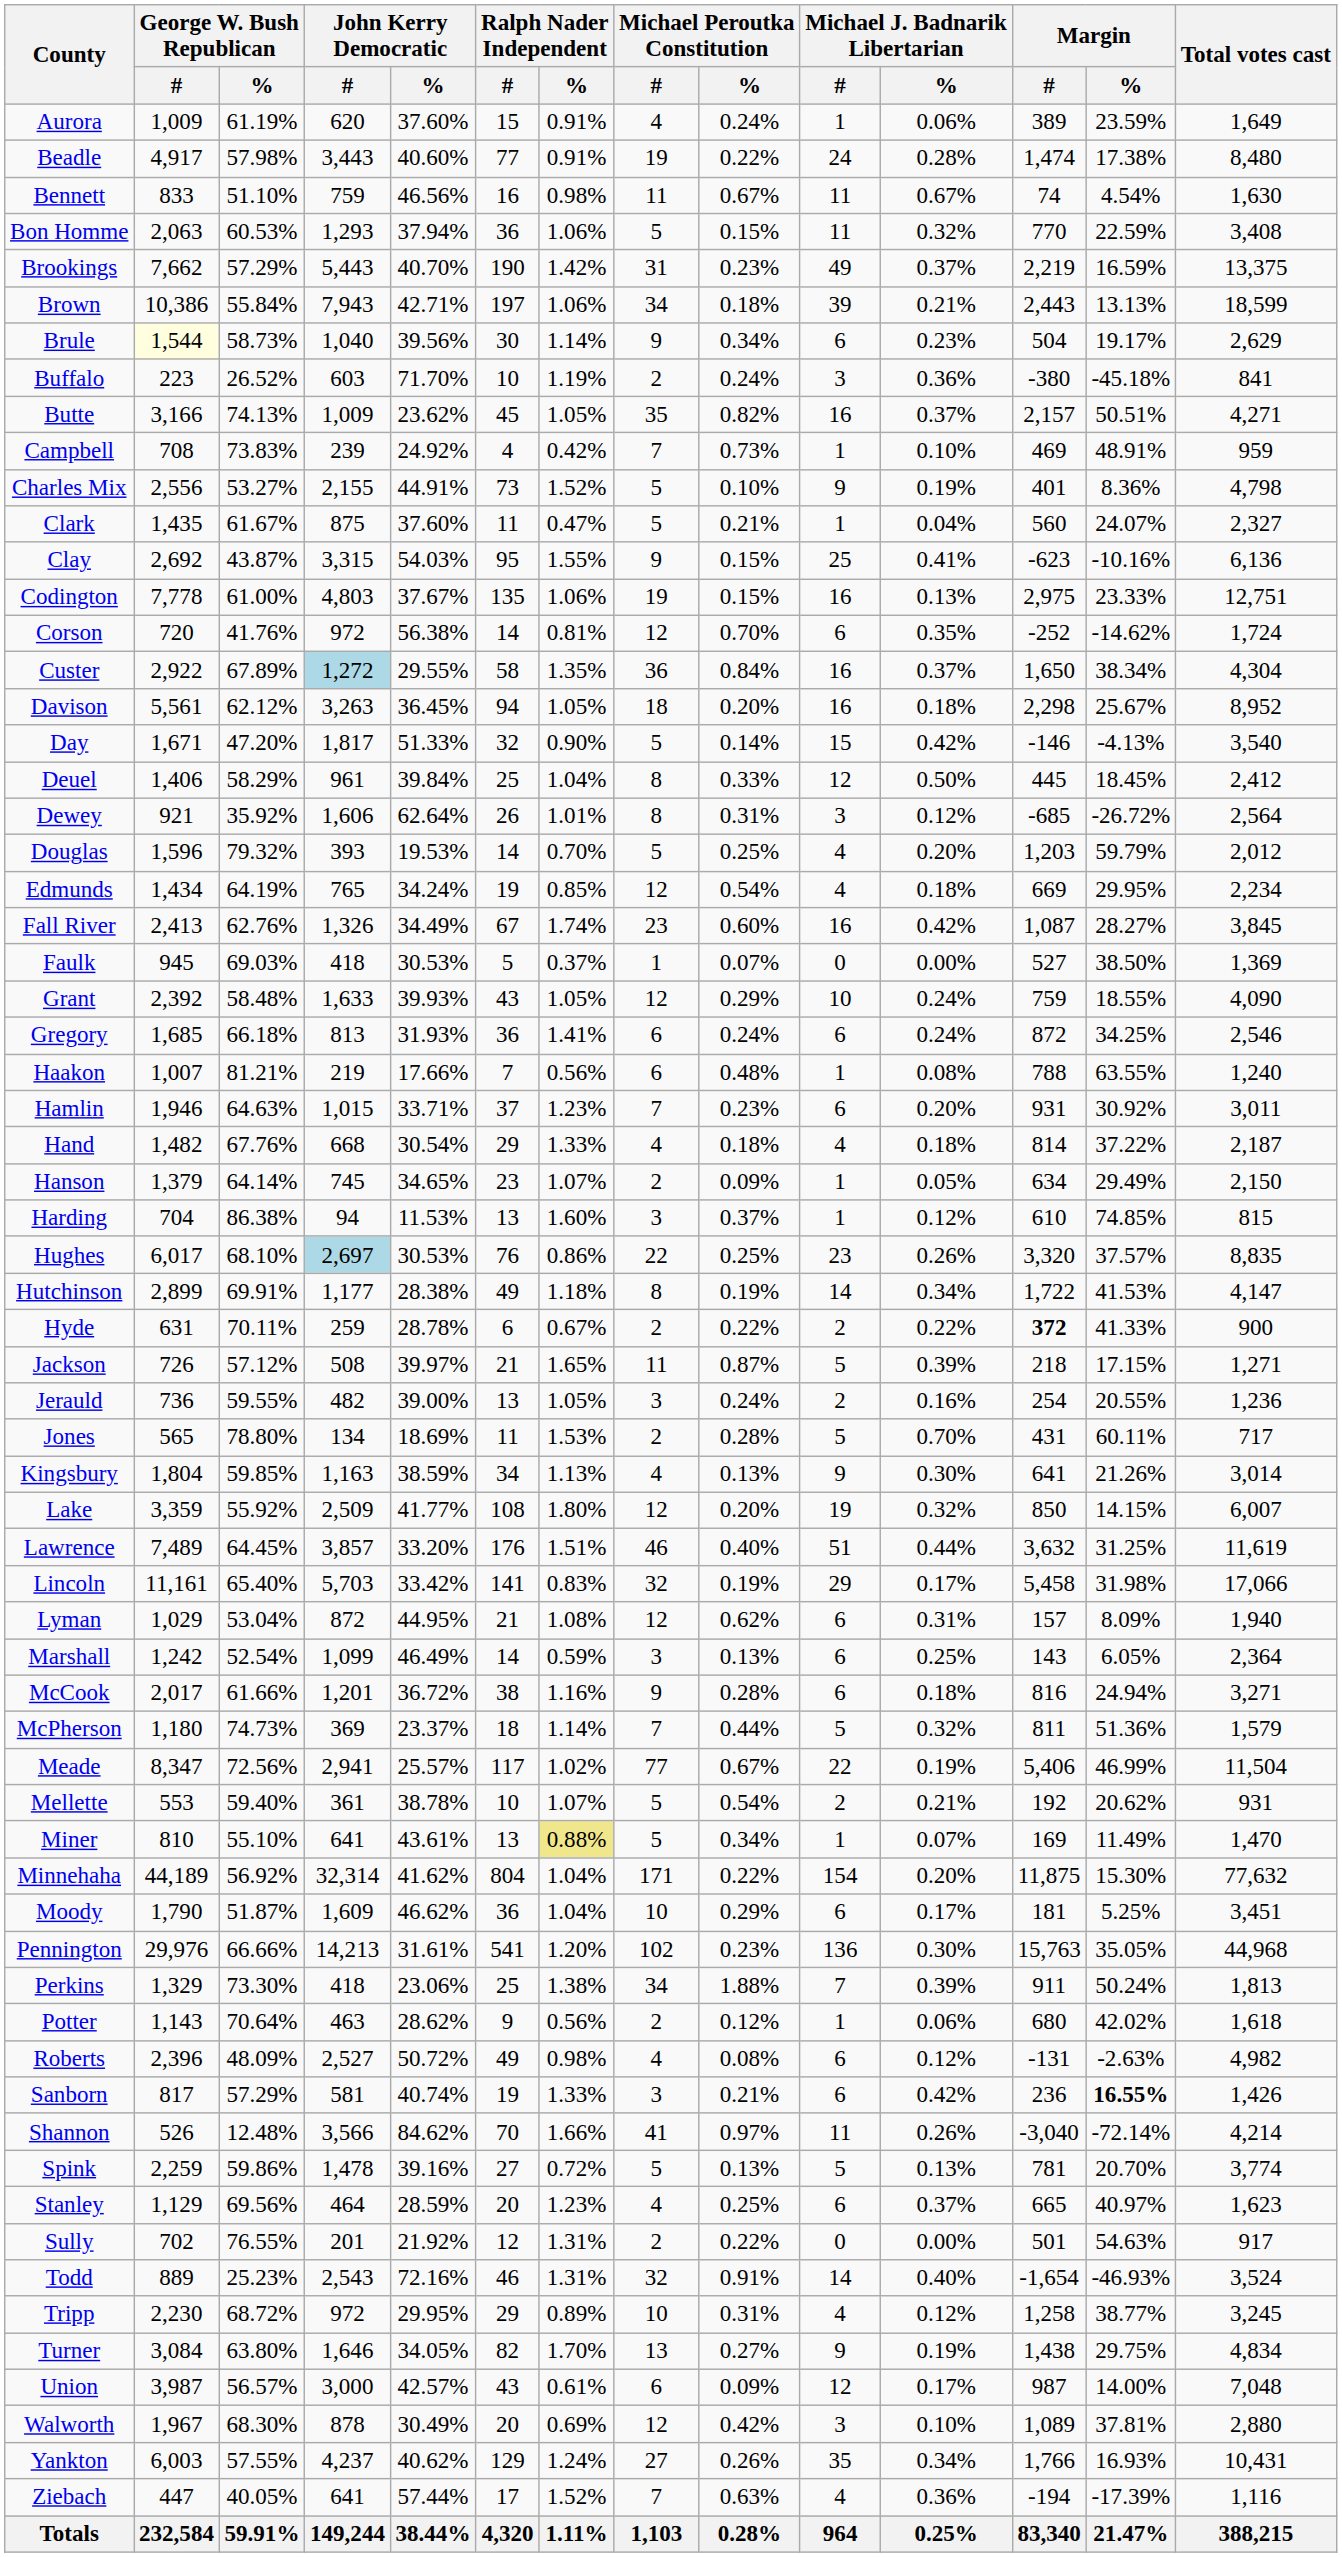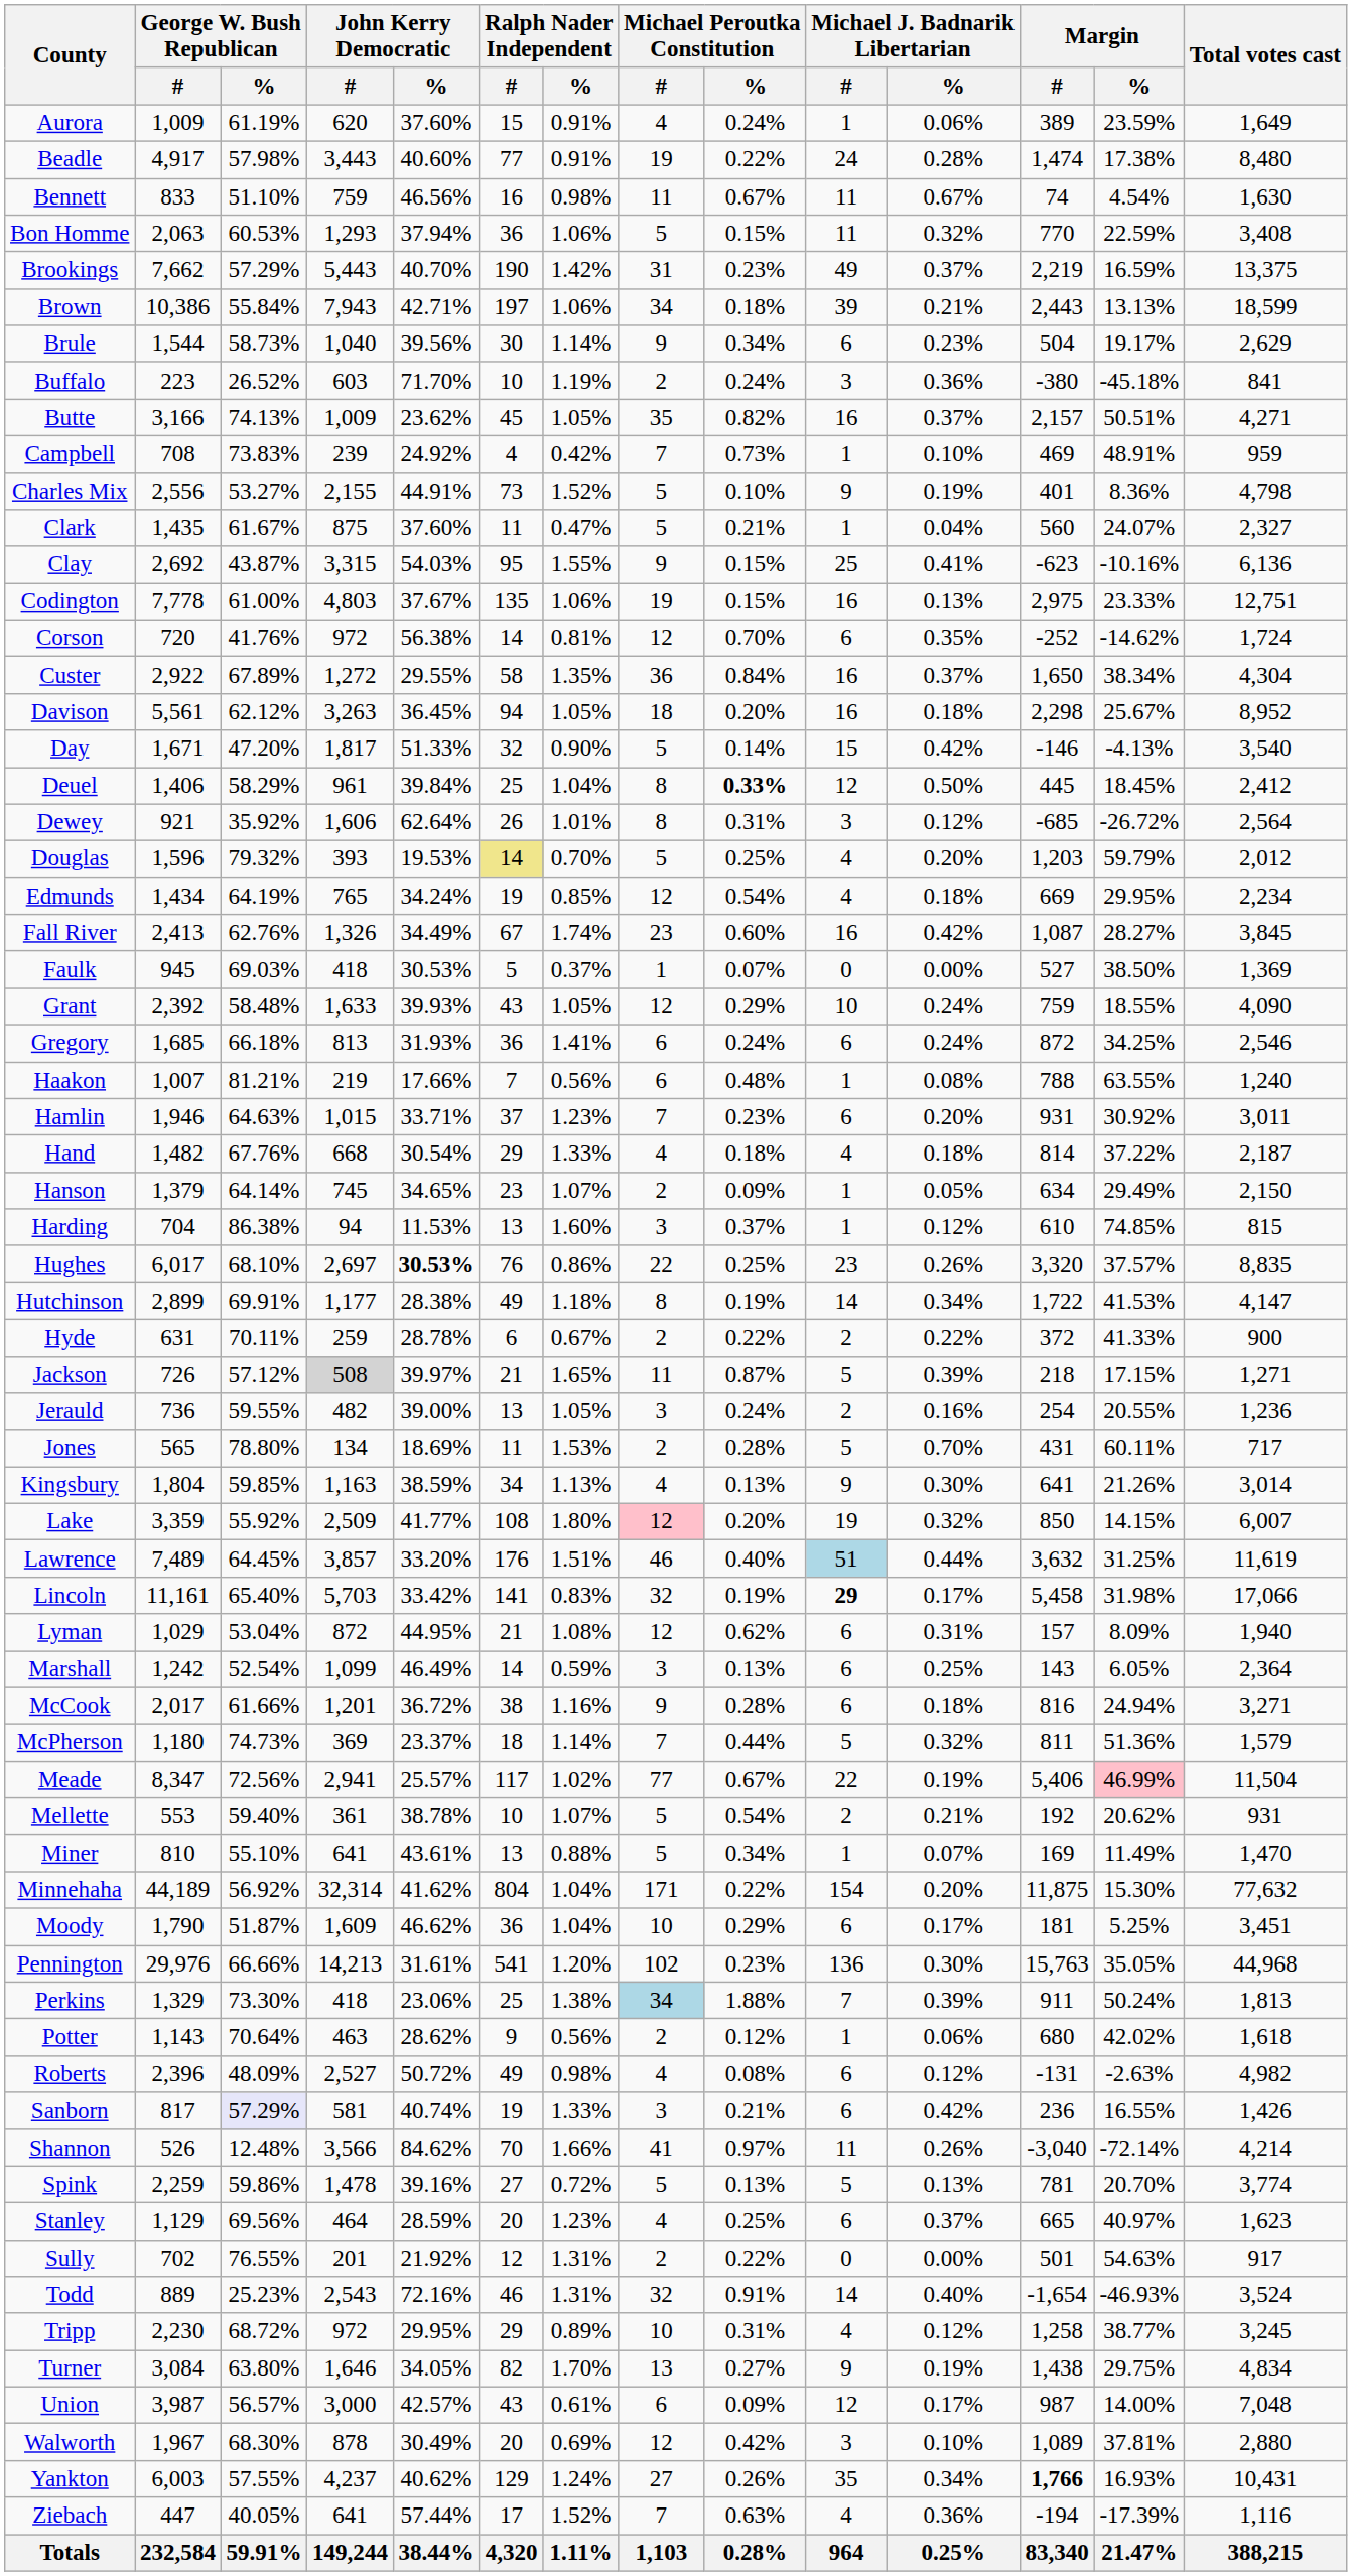Brule | George W. Bush Republican / #: lightyellow background -> no background
Custer | John Kerry Democratic / #: lightblue background -> no background
Deuel | Michael Peroutka Constitution / %: normal -> bold
Douglas | Ralph Nader Independent / #: no background -> khaki background
Hughes | John Kerry Democratic / #: lightblue background -> no background
Hughes | John Kerry Democratic / %: normal -> bold
Hyde | Margin / #: bold -> normal
Jackson | John Kerry Democratic / #: no background -> lightgrey background
Lake | Michael Peroutka Constitution / #: no background -> pink background
Lawrence | Michael J. Badnarik Libertarian / #: no background -> lightblue background
Lincoln | Michael J. Badnarik Libertarian / #: normal -> bold
Meade | Margin / %: no background -> pink background
Miner | Ralph Nader Independent / %: khaki background -> no background
Perkins | Michael Peroutka Constitution / #: no background -> lightblue background
Sanborn | George W. Bush Republican / %: no background -> lavender background
Sanborn | Margin / %: bold -> normal
Yankton | Margin / #: normal -> bold
